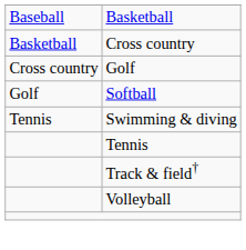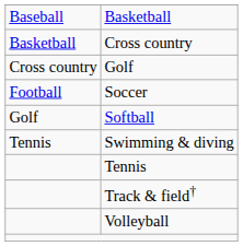+ row: Football | Soccer
